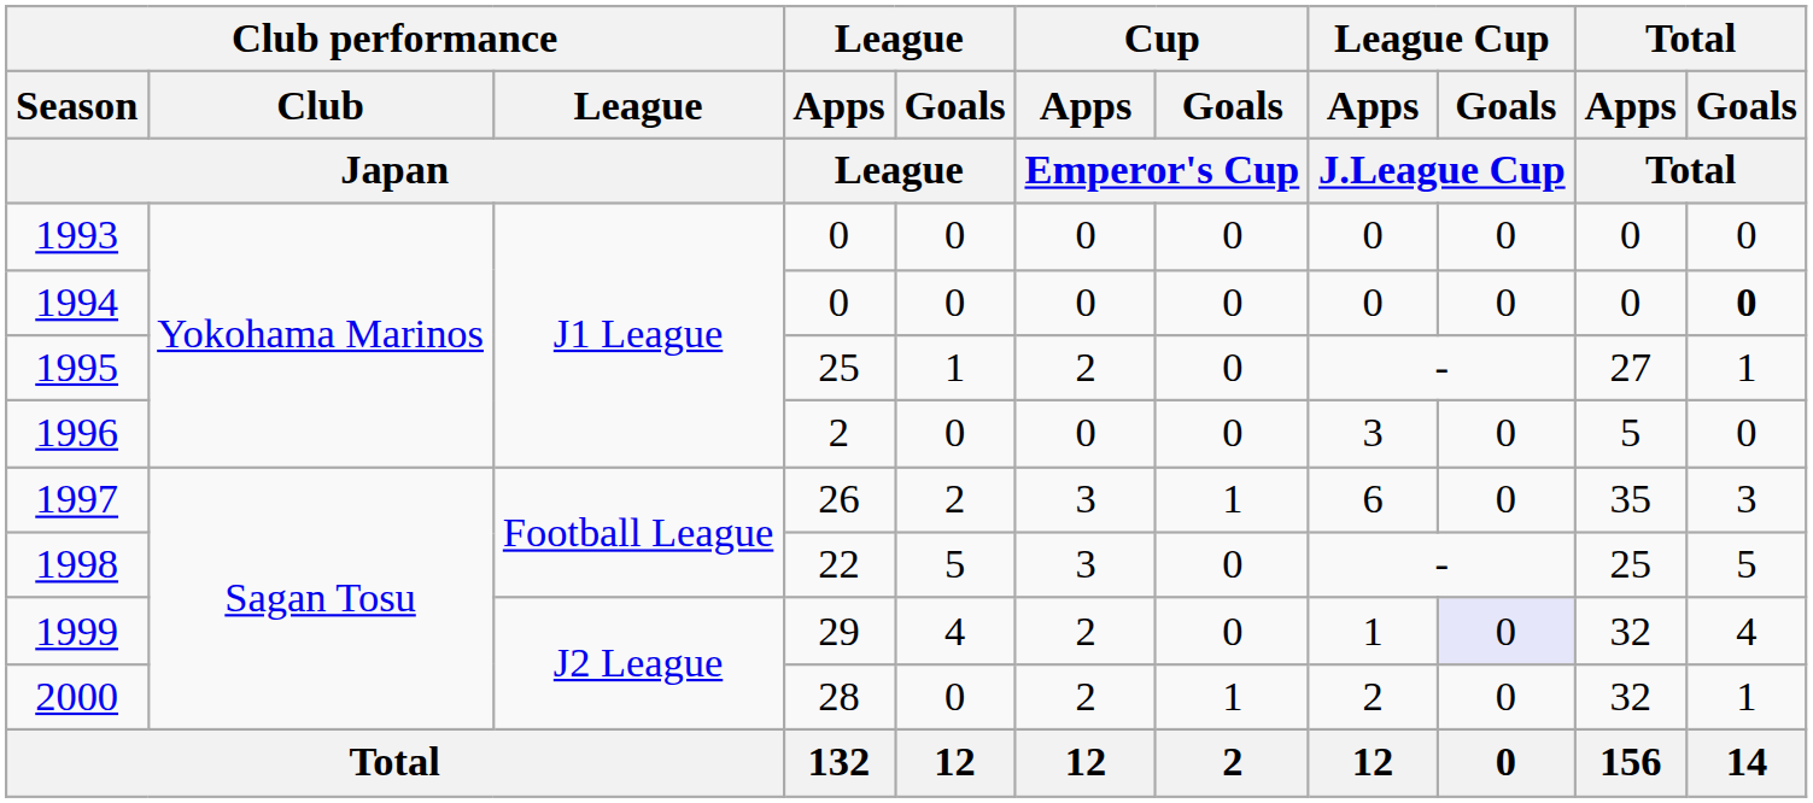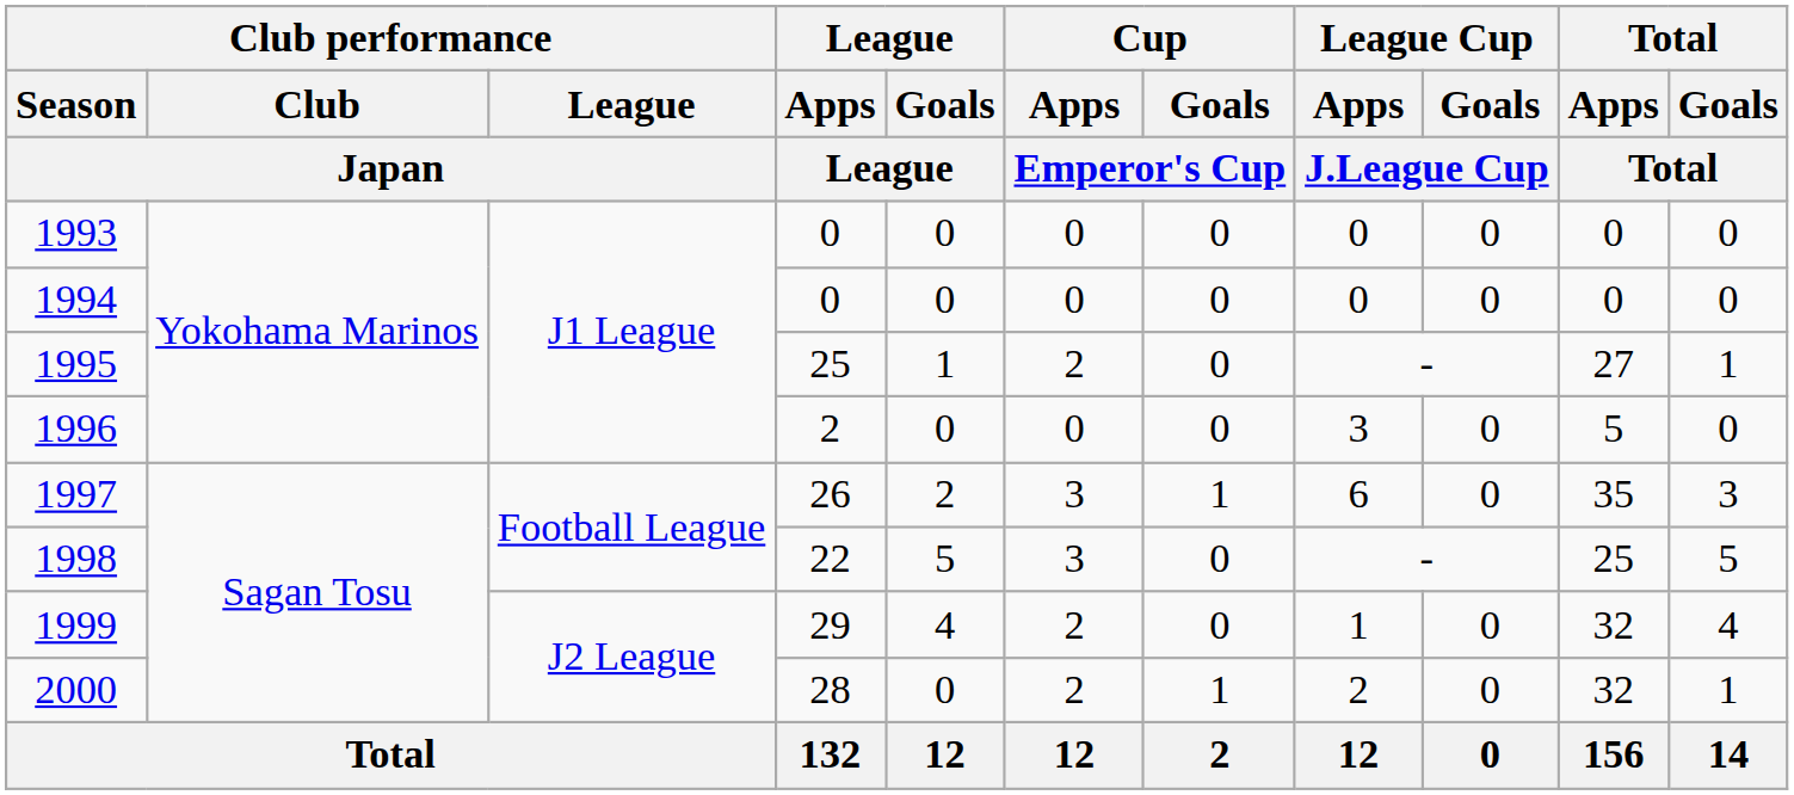1994 | Total / Goals / Total: bold -> normal
1999 | League Cup / Goals / J.League Cup: lavender background -> no background
